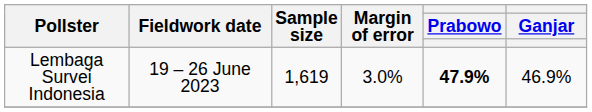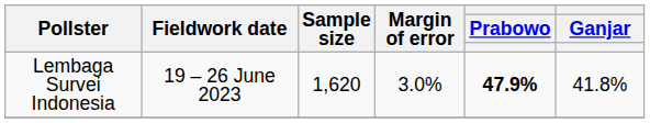Lembaga Survei Indonesia | Sample size: 1,619 -> 1,620
Lembaga Survei Indonesia | Ganjar: 46.9% -> 41.8%
